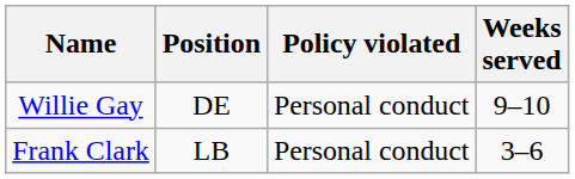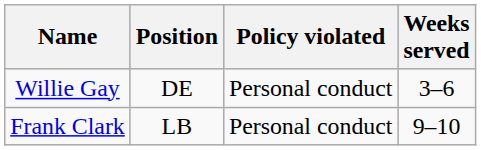Willie Gay | Weeks served: 9–10 -> 3–6
Frank Clark | Weeks served: 3–6 -> 9–10
